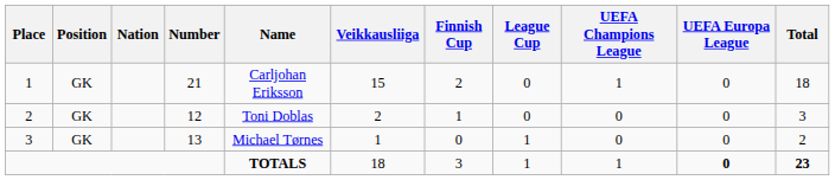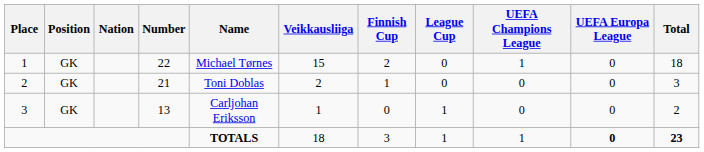row 2 | Number: 21 -> 22
row 2 | Name: Carljohan Eriksson -> Michael Tørnes
row 3 | Number: 12 -> 21
row 4 | Name: Michael Tørnes -> Carljohan Eriksson
